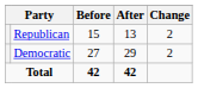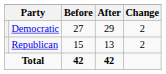rows swapped: Democratic <-> Republican
